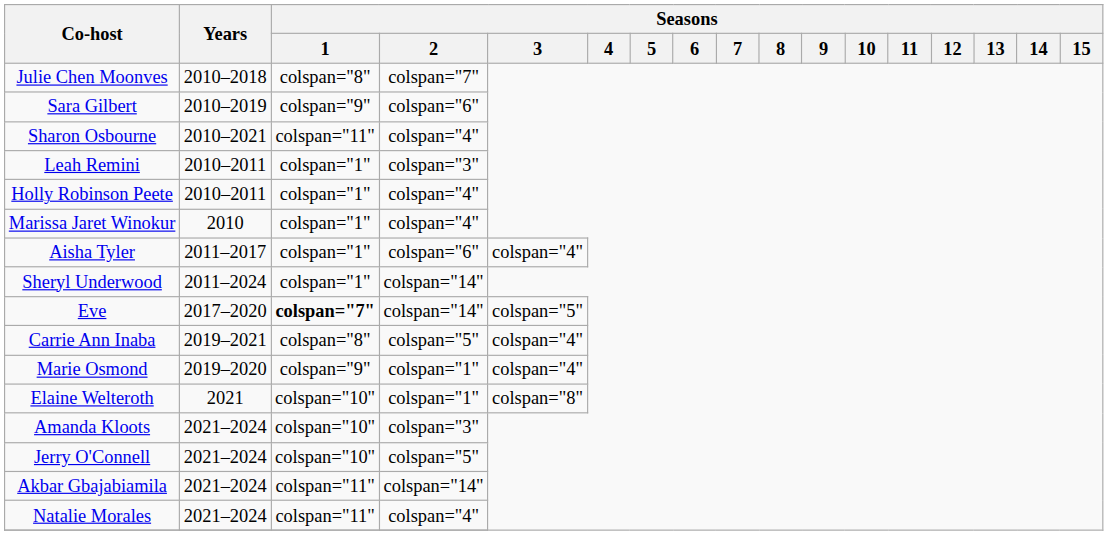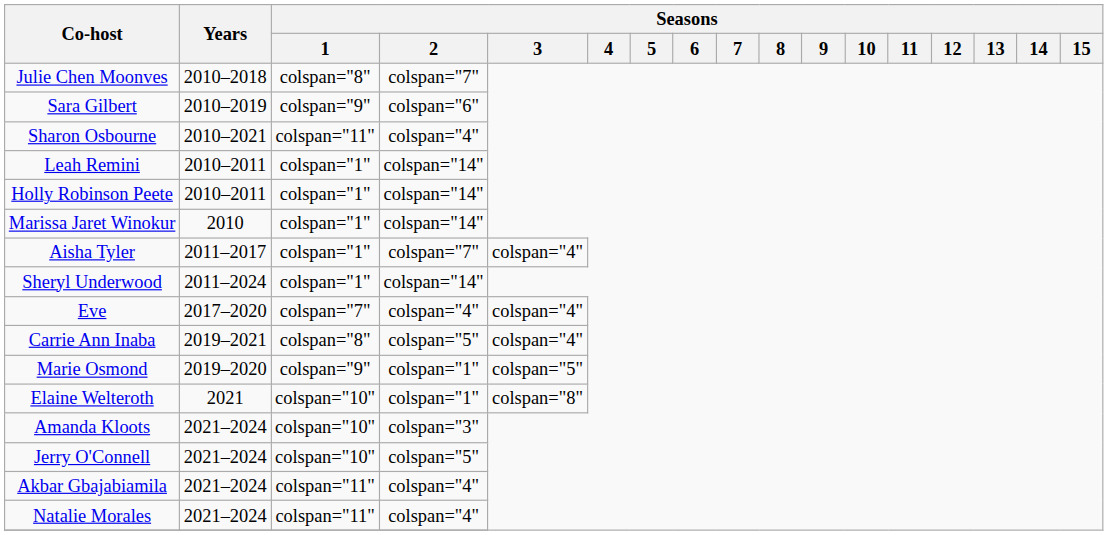Leah Remini | Seasons / 2: colspan="3" -> colspan="14"
Holly Robinson Peete | Seasons / 2: colspan="4" -> colspan="14"
Marissa Jaret Winokur | Seasons / 2: colspan="4" -> colspan="14"
Aisha Tyler | Seasons / 2: colspan="6" -> colspan="7"
Eve | Seasons / 1: bold -> normal
Eve | Seasons / 2: colspan="14" -> colspan="4"
Eve | Seasons / 3: colspan="5" -> colspan="4"
Marie Osmond | Seasons / 3: colspan="4" -> colspan="5"
Akbar Gbajabiamila | Seasons / 2: colspan="14" -> colspan="4"
